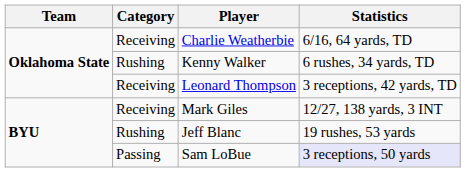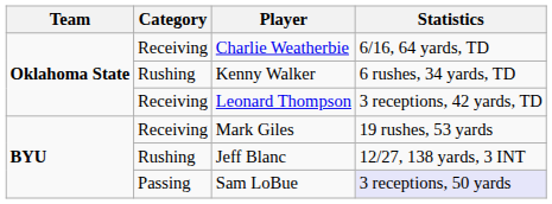Mark Giles | Statistics: 12/27, 138 yards, 3 INT -> 19 rushes, 53 yards
Jeff Blanc | Statistics: 19 rushes, 53 yards -> 12/27, 138 yards, 3 INT
